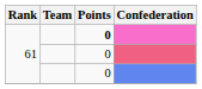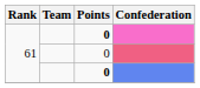row 4 | Points: normal -> bold
